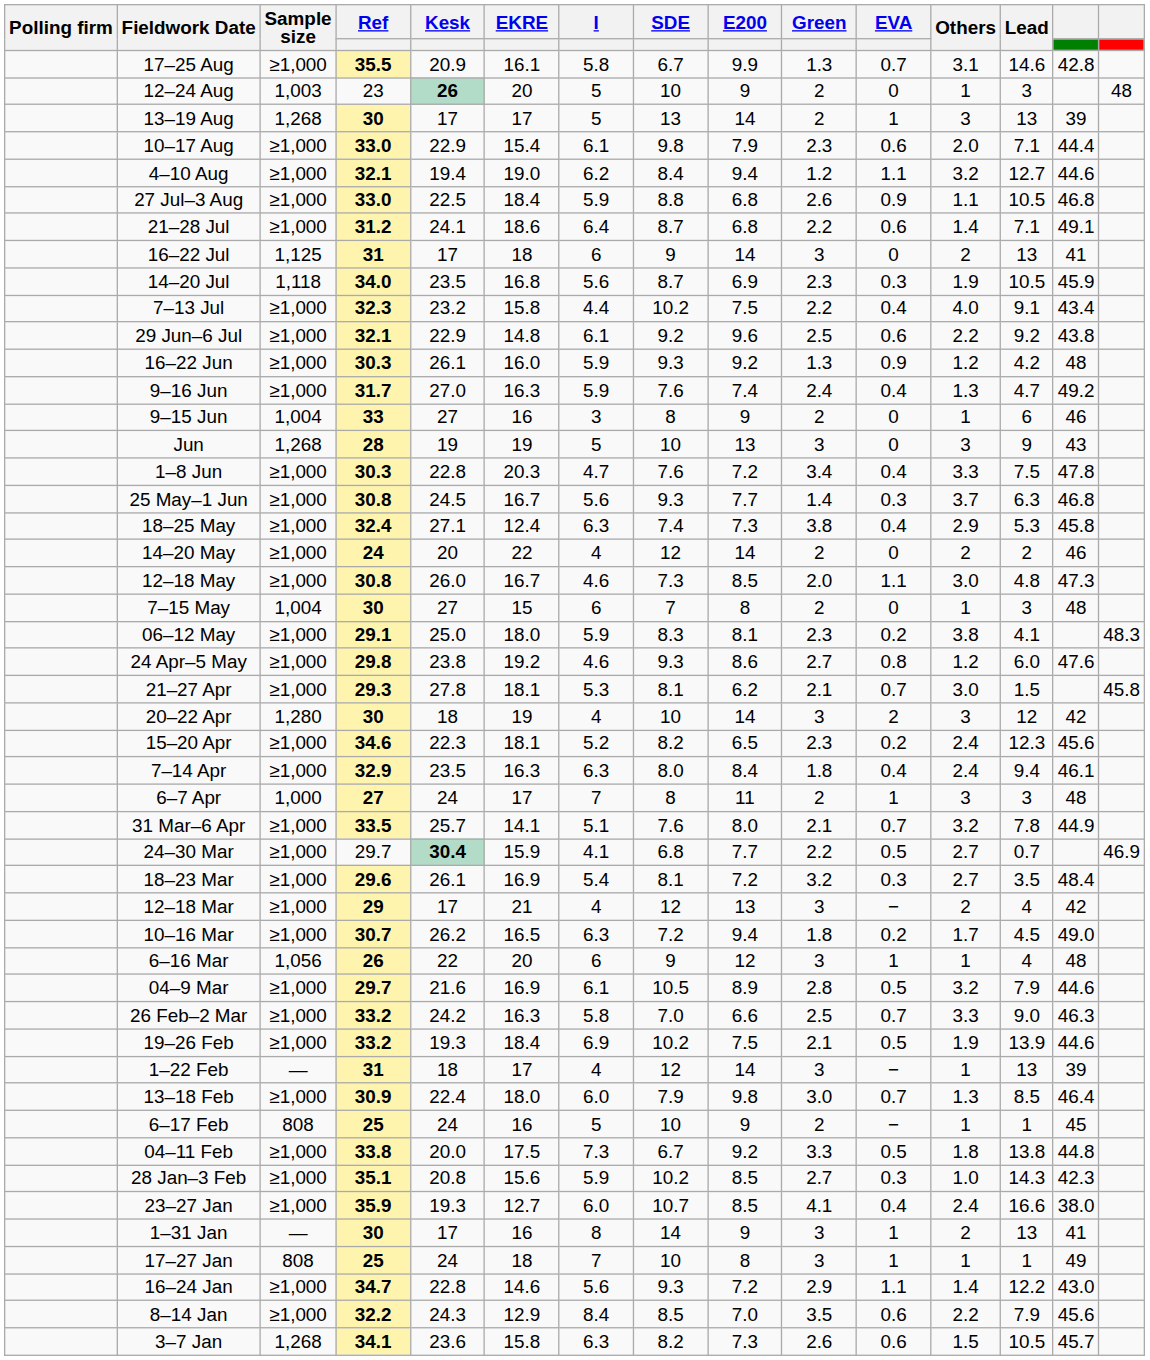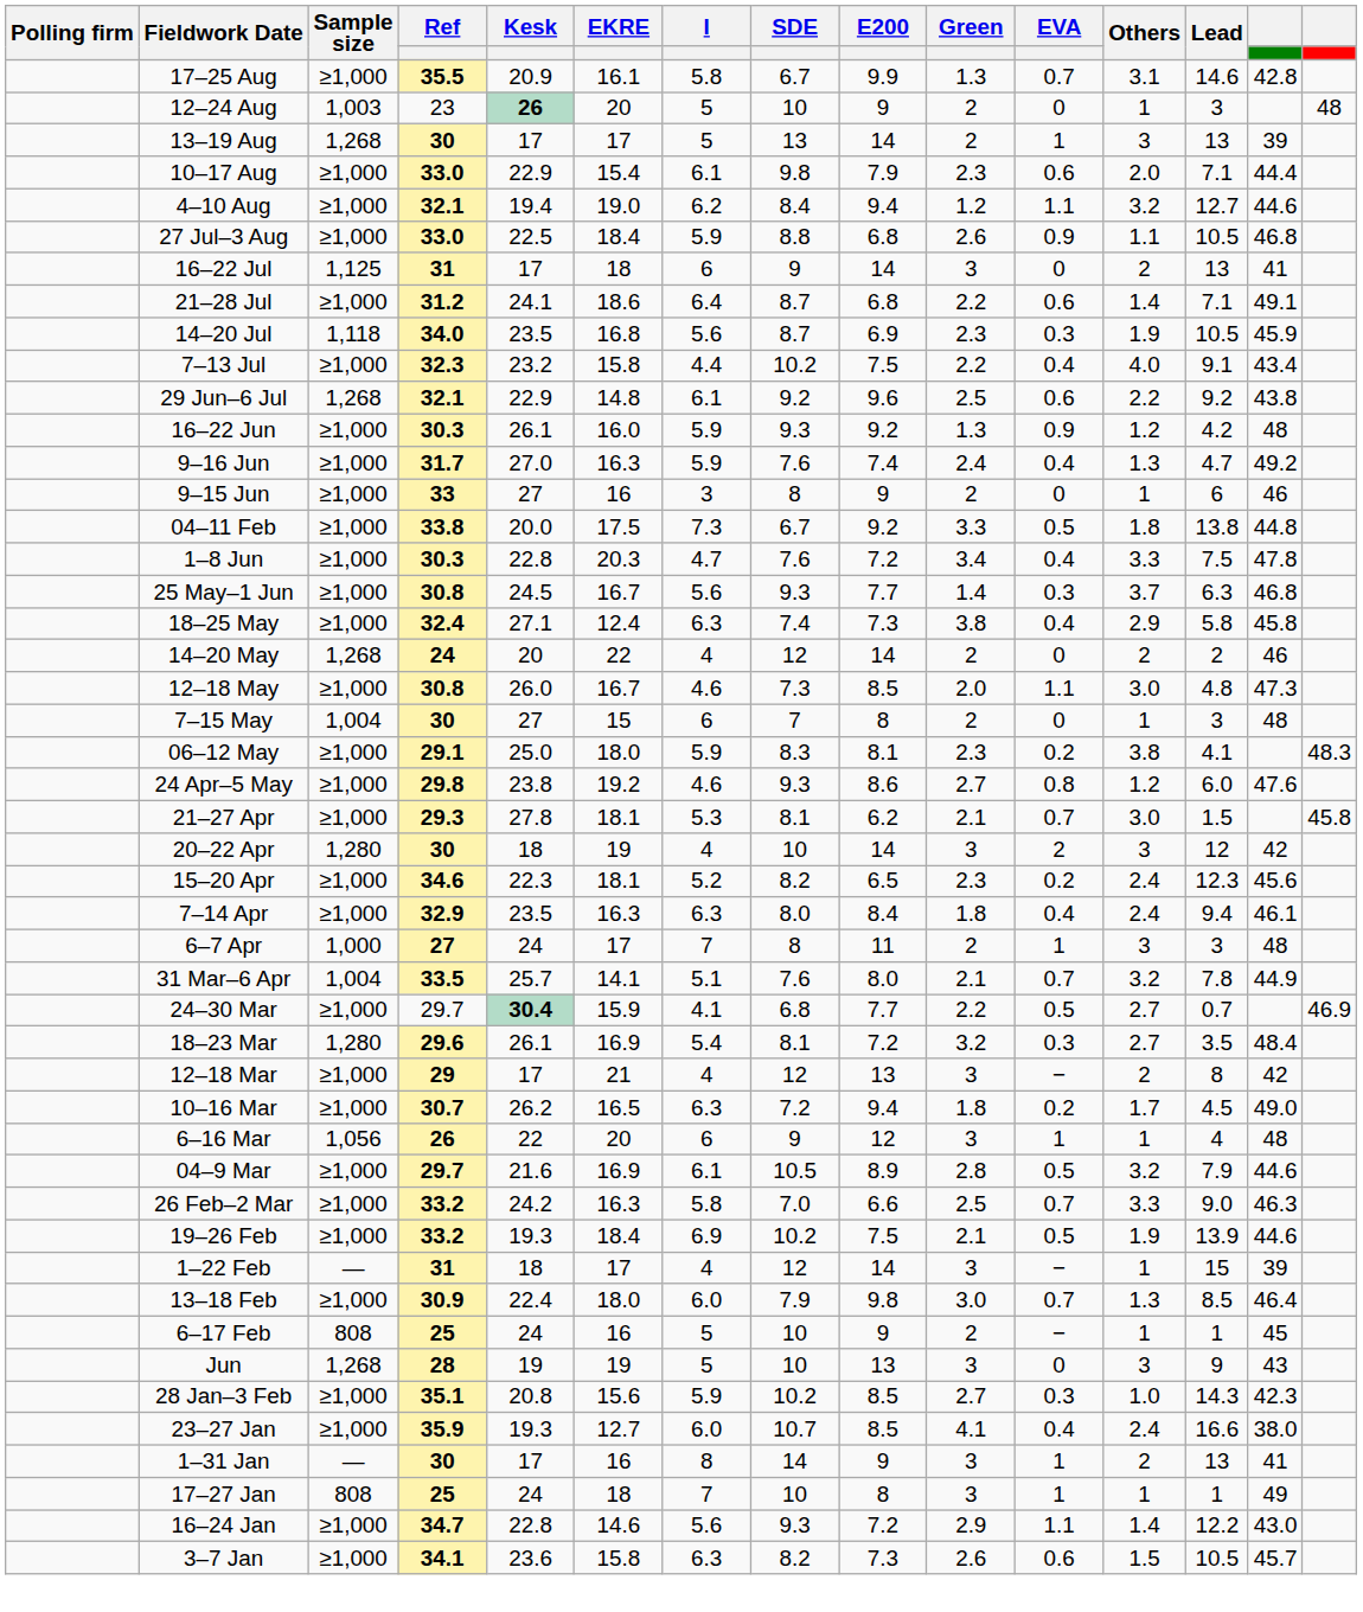rows swapped: 21–28 Jul <-> 16–22 Jul
29 Jun–6 Jul | Sample size: ≥1,000 -> 1,268
9–15 Jun | Sample size: 1,004 -> ≥1,000
rows swapped: Jun <-> 04–11 Feb
18–25 May | Lead: 5.3 -> 5.8
14–20 May | Sample size: ≥1,000 -> 1,268
31 Mar–6 Apr | Sample size: ≥1,000 -> 1,004
18–23 Mar | Sample size: ≥1,000 -> 1,280
12–18 Mar | Lead: 4 -> 8
1–22 Feb | Lead: 13 -> 15
- row: 8–14 Jan | ≥1,000 | 32.2 | 24.3 | 12.9 | 8.4 | 8.5 | 7.0 | 3.5 | 0.6 | 2.2 | 7.9 | 45.6
3–7 Jan | Sample size: 1,268 -> ≥1,000
